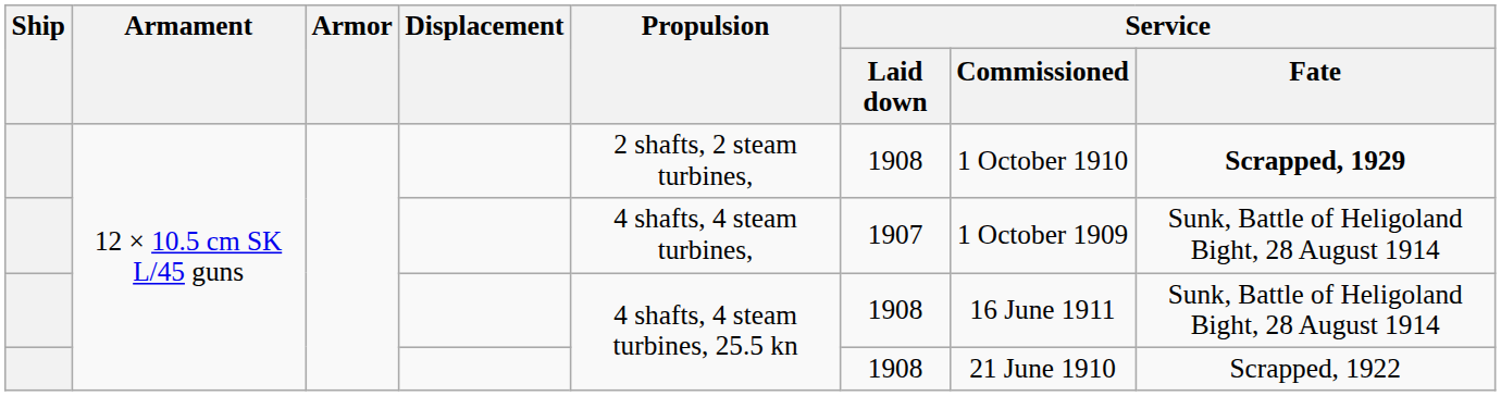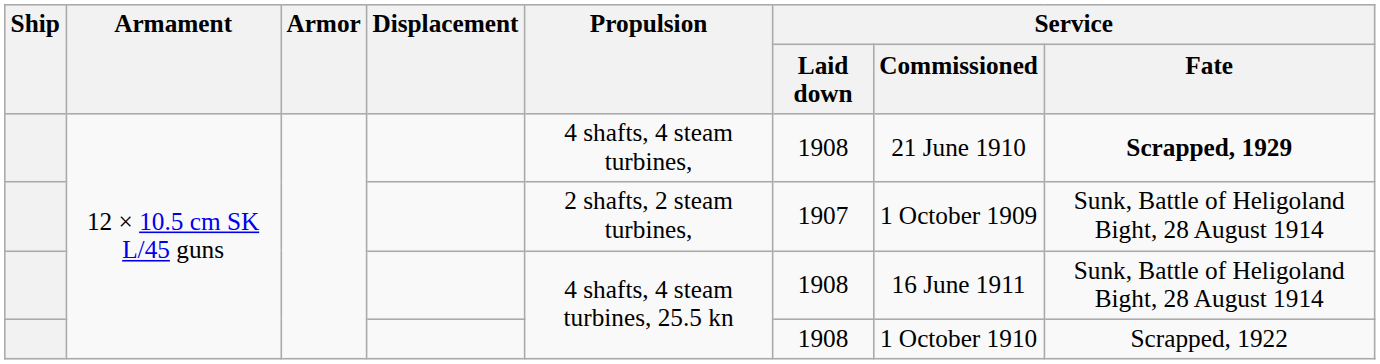row 3 | Propulsion: 2 shafts, 2 steam turbines, -> 4 shafts, 4 steam turbines,
row 3 | Service / Commissioned: 1 October 1910 -> 21 June 1910
row 4 | Propulsion: 4 shafts, 4 steam turbines, -> 2 shafts, 2 steam turbines,
row 6 | Service / Commissioned: 21 June 1910 -> 1 October 1910
